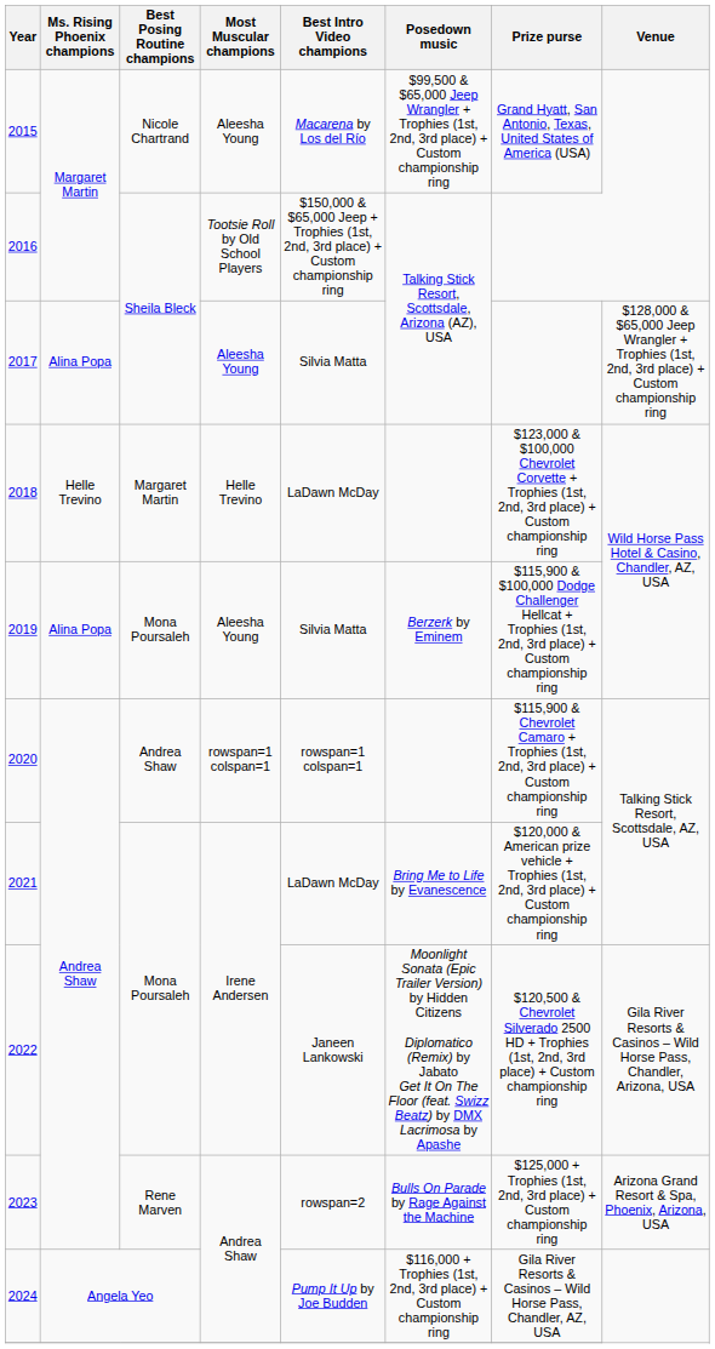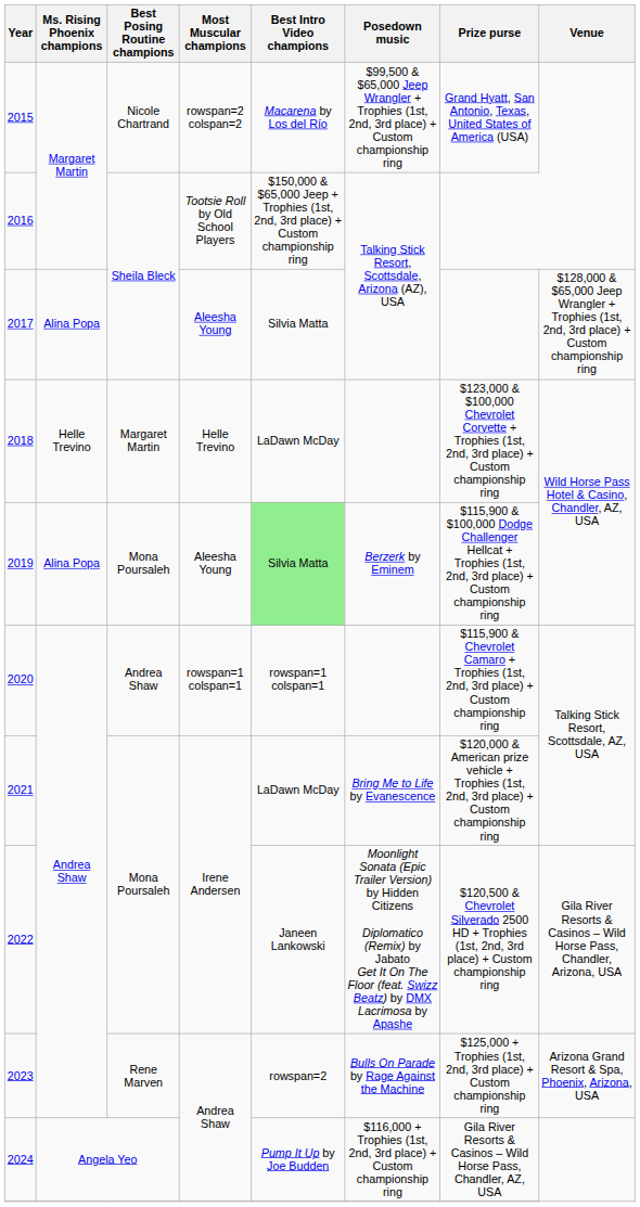2015 | Most Muscular champions: Aleesha Young -> rowspan=2 colspan=2
2019 | Best Intro Video champions: no background -> lightgreen background
